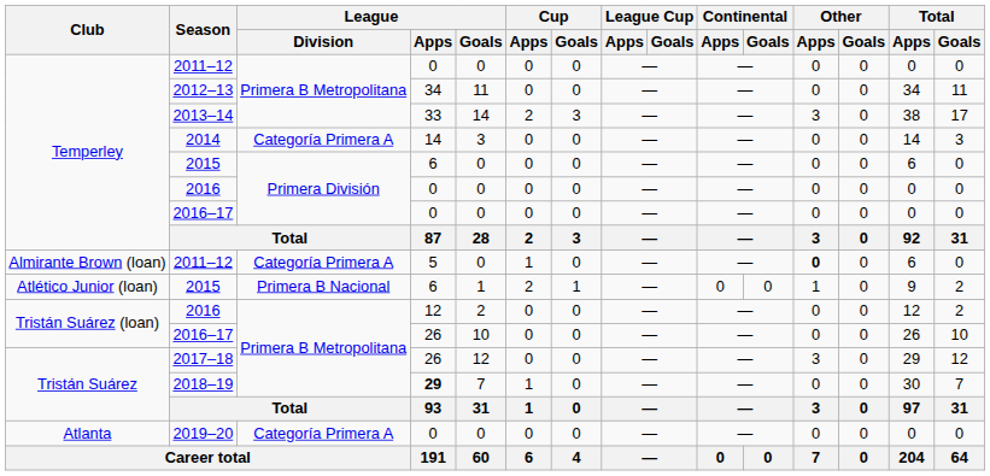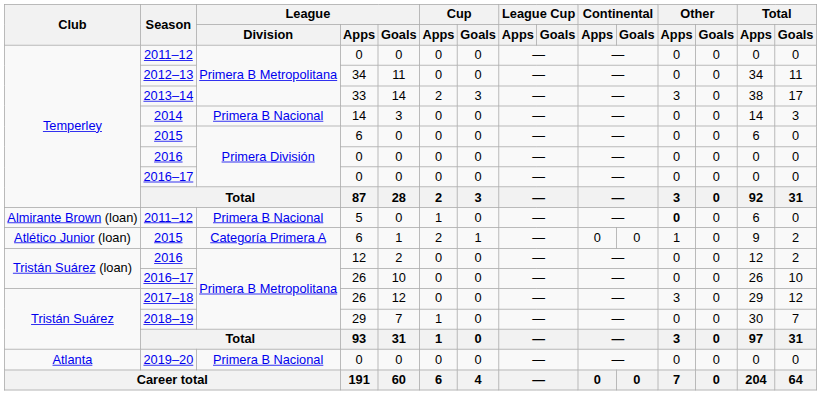2014 | League / Division: Categoría Primera A -> Primera B Nacional
Almirante Brown (loan) / 2011–12 | League / Division: Categoría Primera A -> Primera B Nacional
Atlético Junior (loan) / 2015 | League / Division: Primera B Nacional -> Categoría Primera A
2018–19 | League / Apps: bold -> normal
2019–20 | League / Division: Categoría Primera A -> Primera B Nacional
